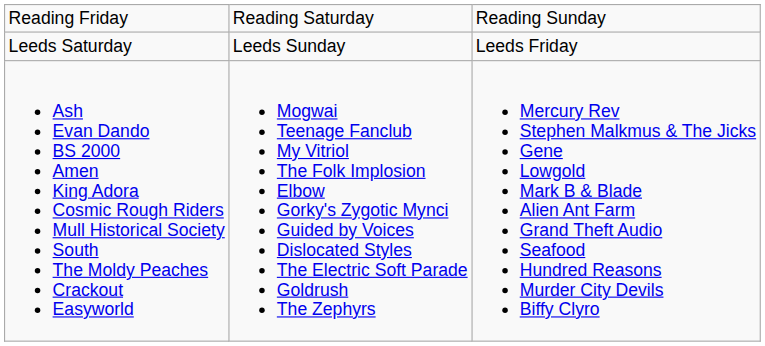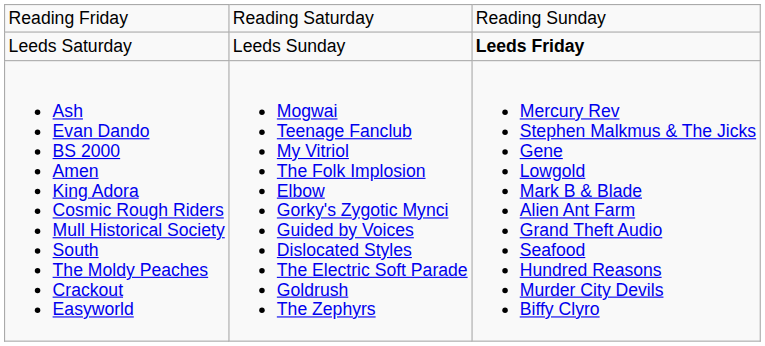Leeds Saturday | column 3: normal -> bold
